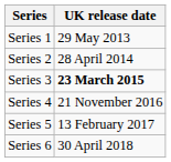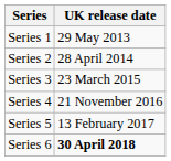Series 3 | UK release date: bold -> normal
Series 6 | UK release date: normal -> bold
